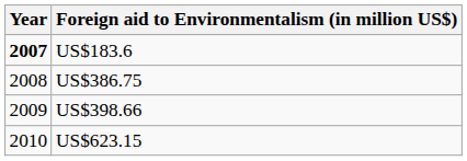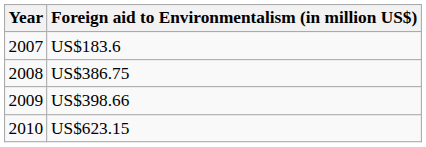US$183.6 | Year: bold -> normal
